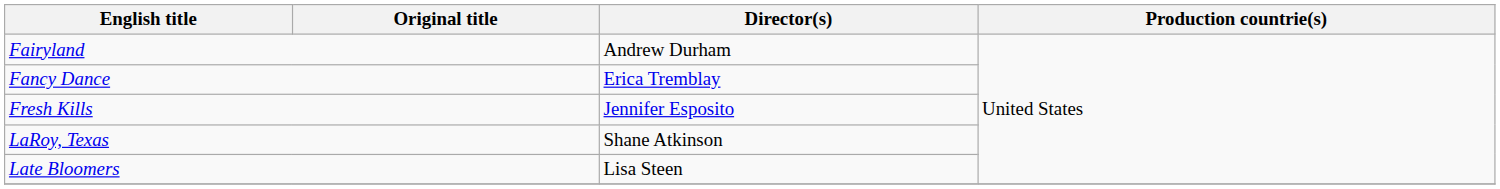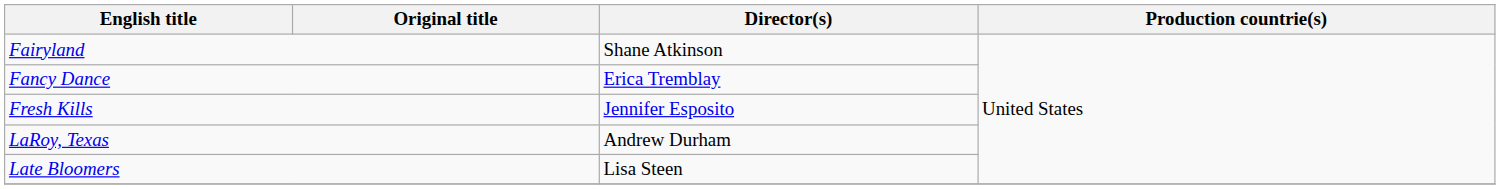Fairyland | Director(s): Andrew Durham -> Shane Atkinson
LaRoy, Texas | Director(s): Shane Atkinson -> Andrew Durham
